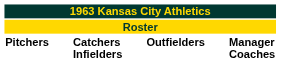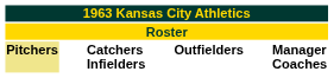Pitchers | column 1: no background -> khaki background
